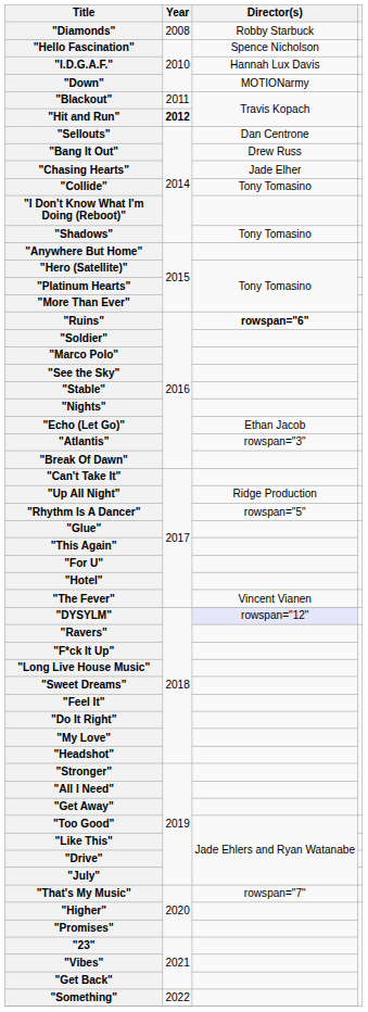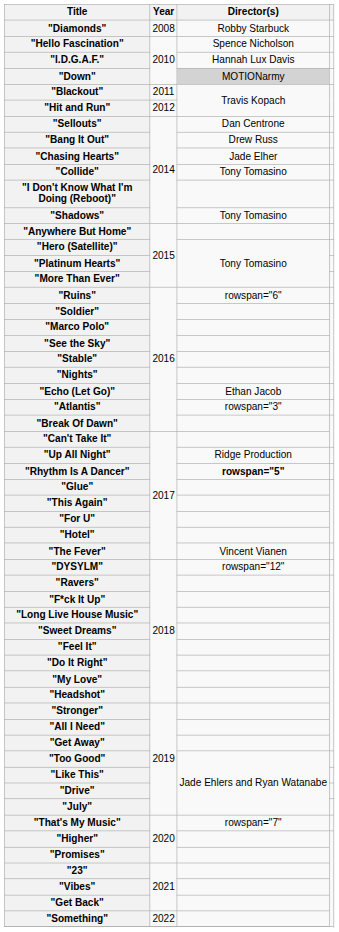"Down" | Director(s): no background -> lightgrey background
"Hit and Run" | Year: bold -> normal
"Ruins" | Director(s): bold -> normal
"Rhythm Is A Dancer" | Director(s): normal -> bold
"DYSYLM" | Director(s): lavender background -> no background
